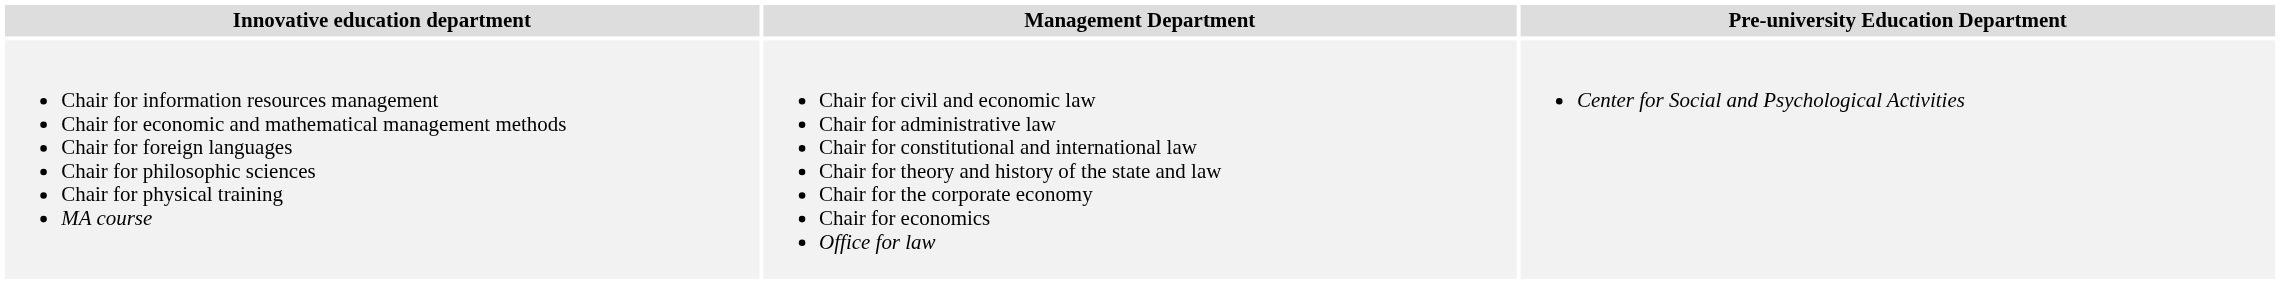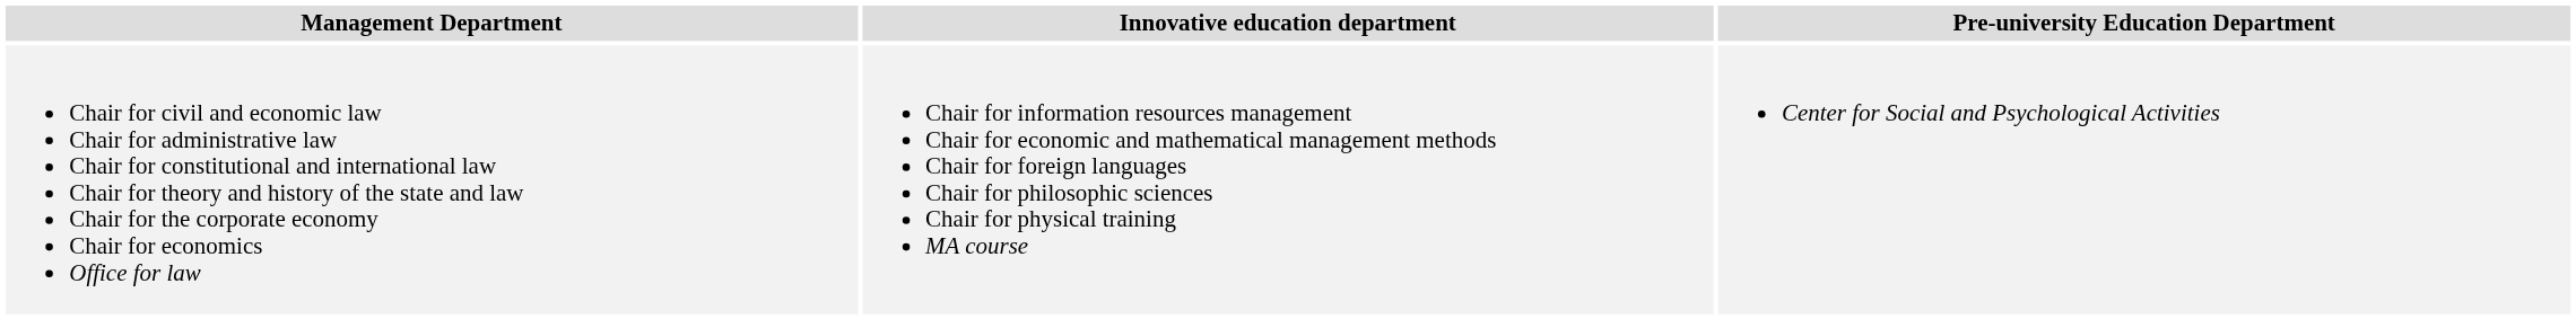columns swapped: Management Department <-> Innovative education department
